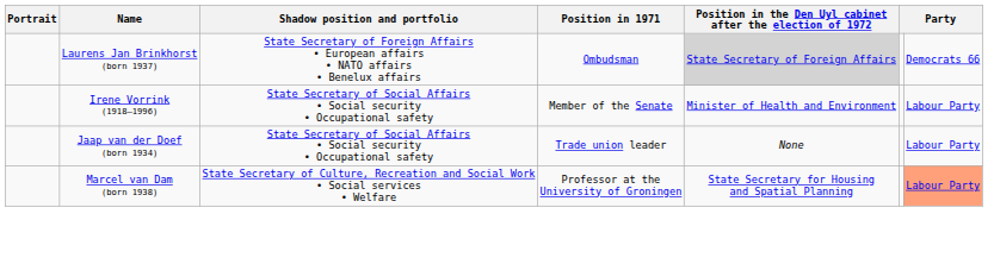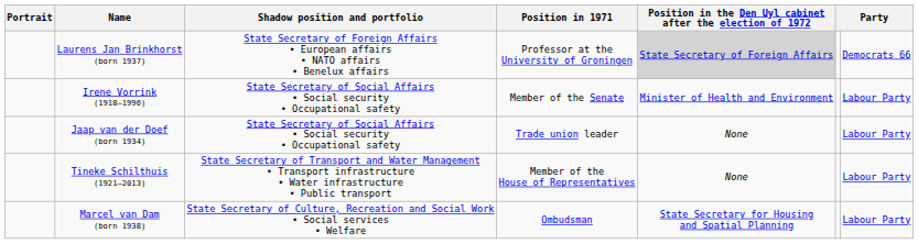Laurens Jan Brinkhorst (born 1937) | Position in 1971: Ombudsman -> Professor at the University of Groningen
+ row: Tineke Schilthuis (1921–2013) | State Secretary of Transport and Water Management • Transport infrastructure • Water infrastructure • Public transport | Member of the House of Representatives | None | Labour Party
Marcel van Dam (born 1938) | Position in 1971: Professor at the University of Groningen -> Ombudsman
Marcel van Dam (born 1938) | column 7: lightsalmon background -> no background
